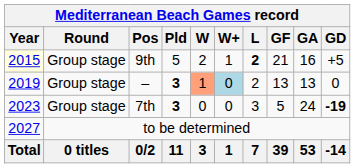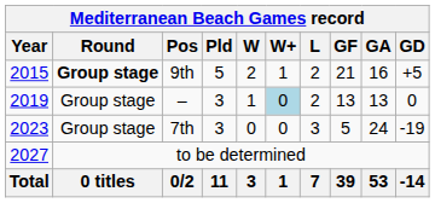9th | Year: lightyellow background -> no background
9th | Round: normal -> bold
9th | L: bold -> normal
– | Pld: bold -> normal
– | W: lightsalmon background -> no background
7th | Pld: bold -> normal
7th | GD: bold -> normal
